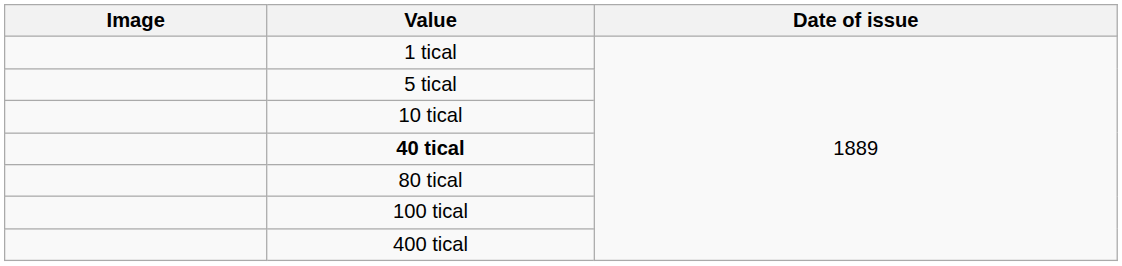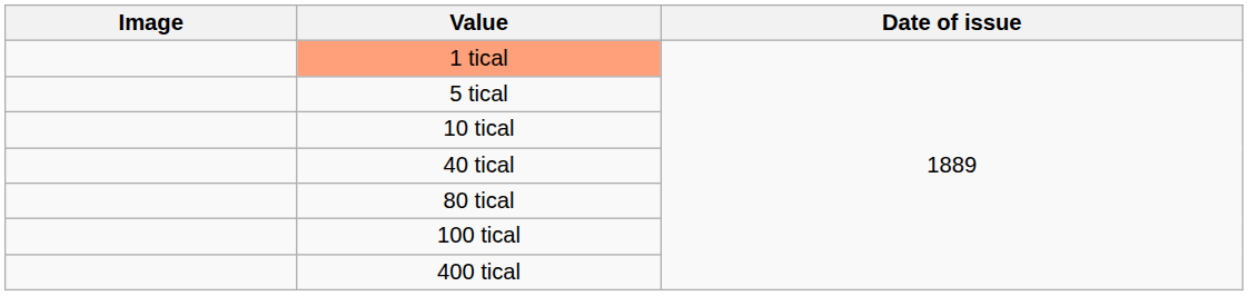1 tical | Value: no background -> lightsalmon background
40 tical | Value: bold -> normal
